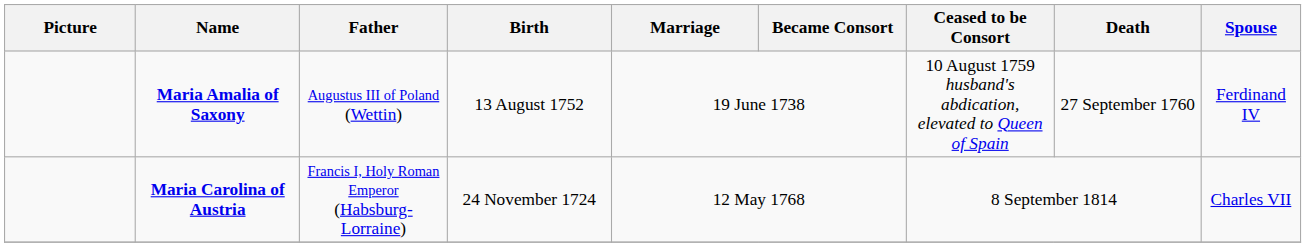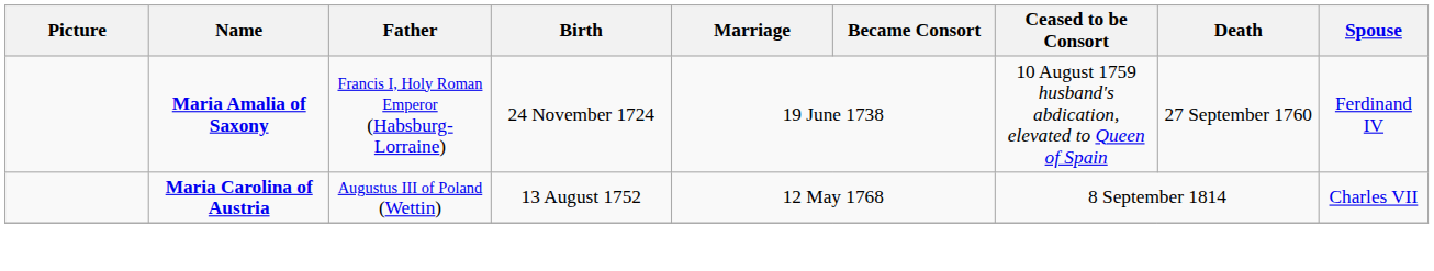Maria Amalia of Saxony | Father: Augustus III of Poland (Wettin) -> Francis I, Holy Roman Emperor (Habsburg-Lorraine)
Maria Amalia of Saxony | Birth: 13 August 1752 -> 24 November 1724
Maria Carolina of Austria | Father: Francis I, Holy Roman Emperor (Habsburg-Lorraine) -> Augustus III of Poland (Wettin)
Maria Carolina of Austria | Birth: 24 November 1724 -> 13 August 1752
